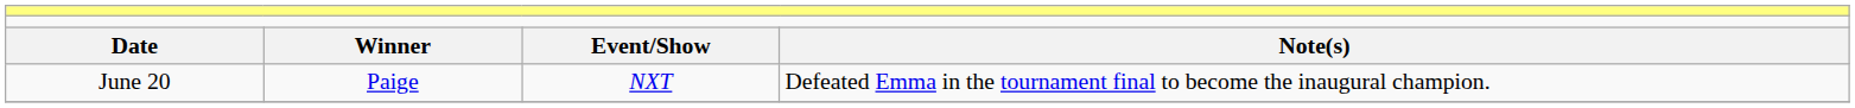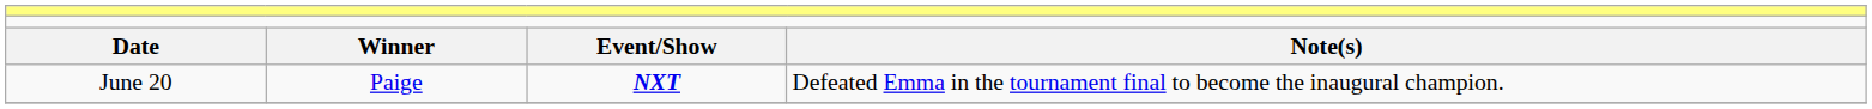June 20 | column 3: normal -> bold
